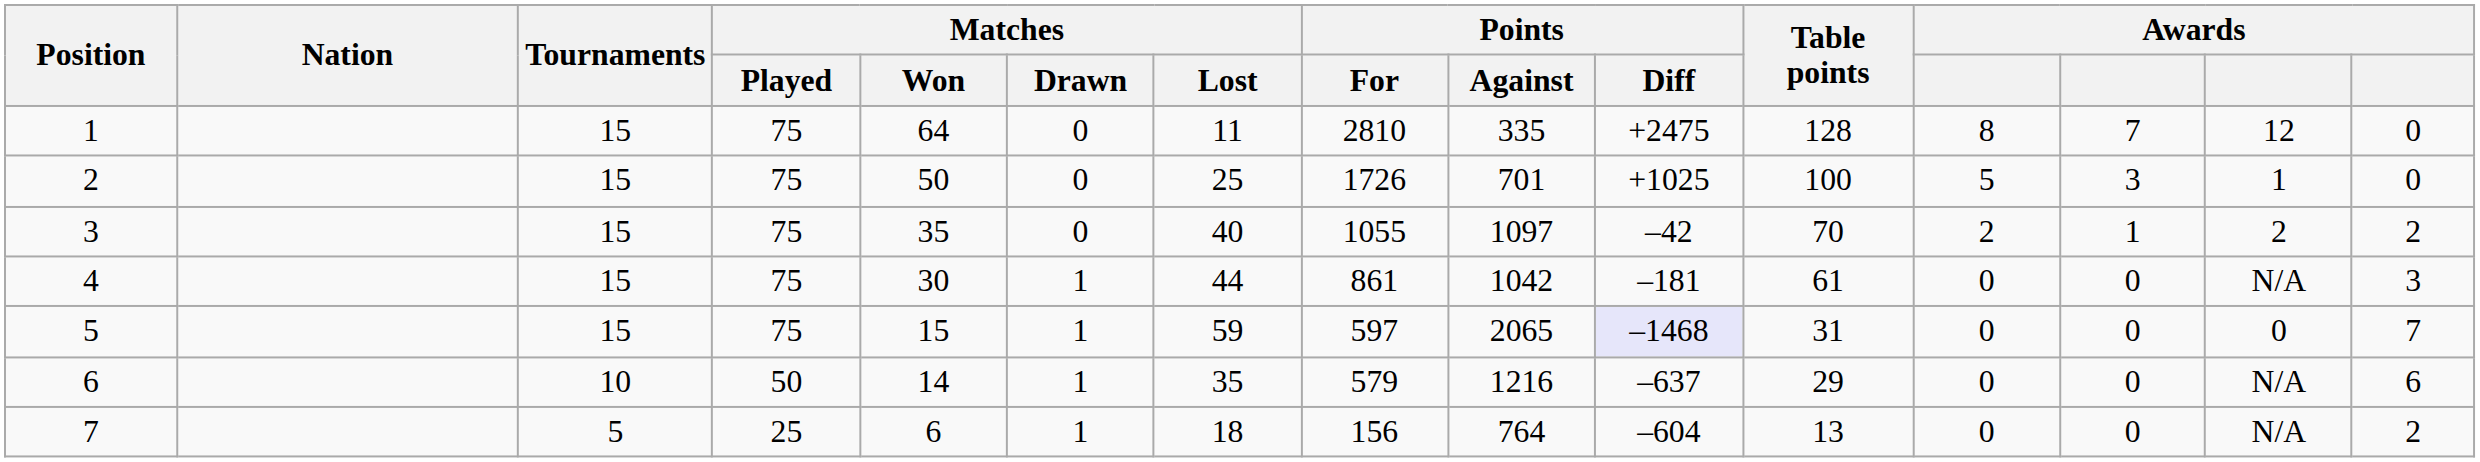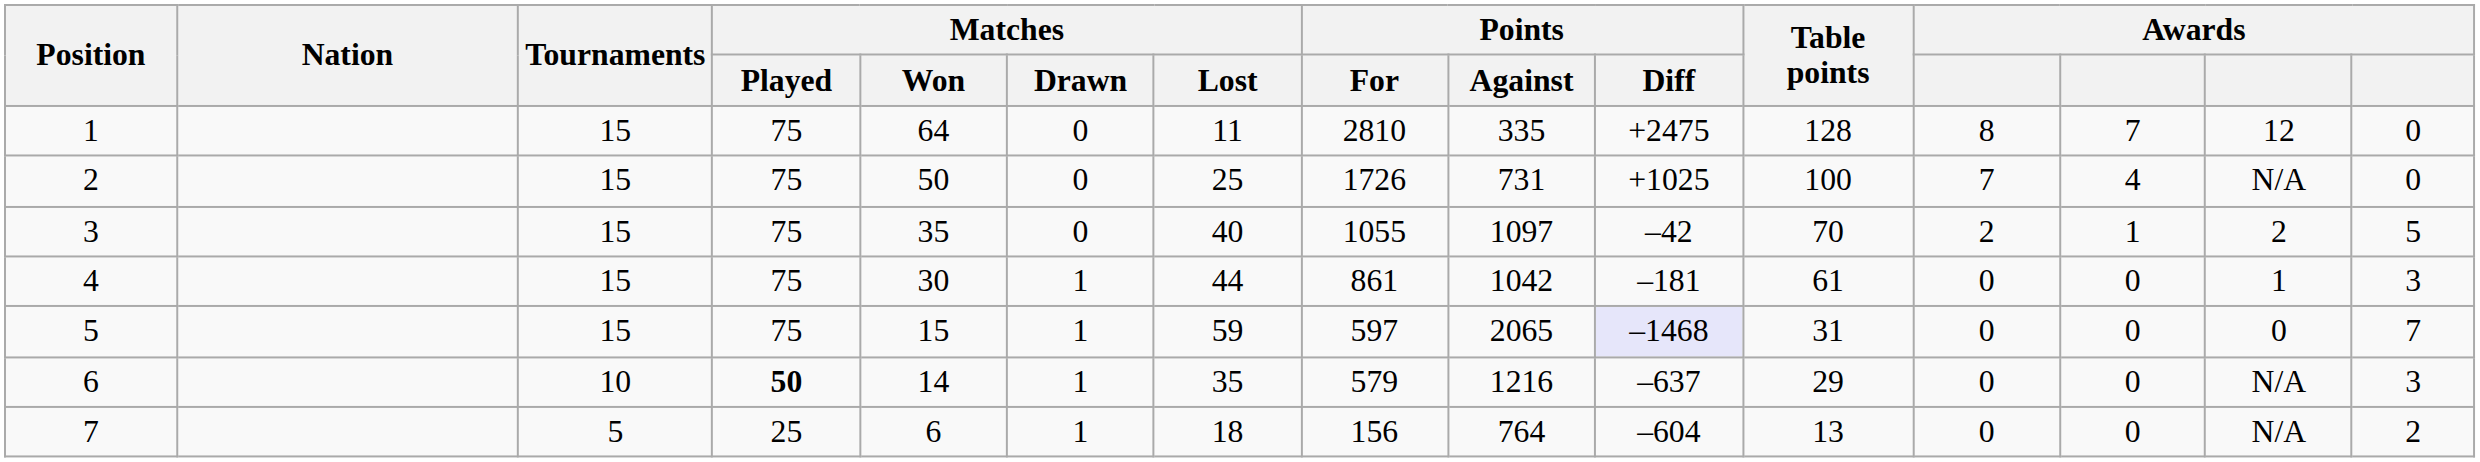row 4 | Points / Against: 701 -> 731
row 4 | column 12: 5 -> 7
row 4 | column 13: 3 -> 4
row 4 | column 14: 1 -> N/A
row 5 | column 15: 2 -> 5
row 6 | column 14: N/A -> 1
row 8 | Matches / Played: normal -> bold
row 8 | column 15: 6 -> 3
